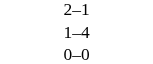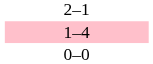1–4 | column 1: no background -> pink background
